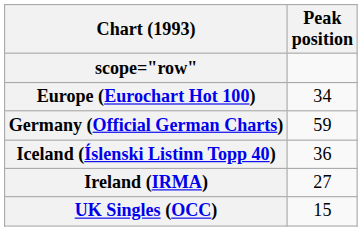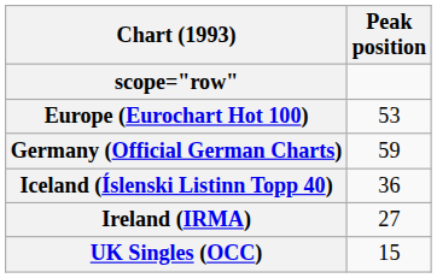Europe (Eurochart Hot 100) | Peak position: 34 -> 53
